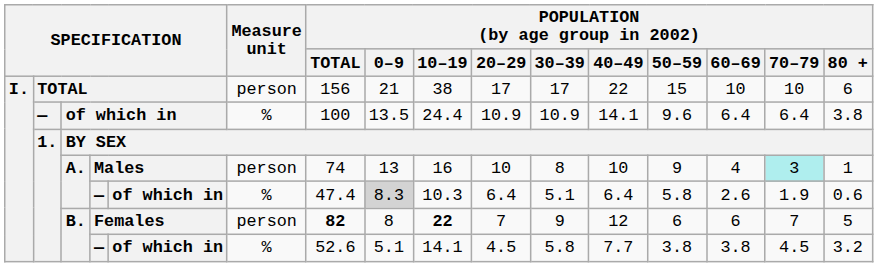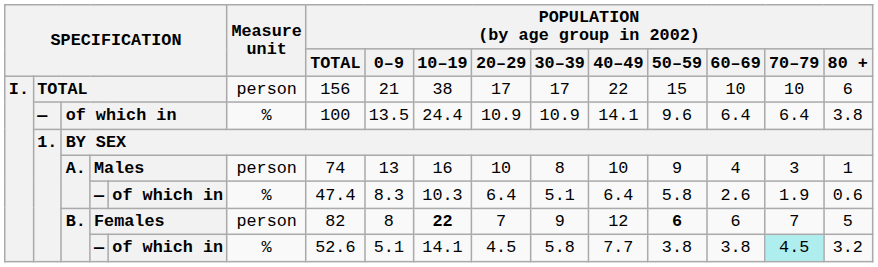Males | POPULATION (by age group in 2002) / 70–79: paleturquoise background -> no background
A. / — | POPULATION (by age group in 2002) / 0–9: lightgrey background -> no background
Females | POPULATION (by age group in 2002) / TOTAL: bold -> normal
Females | POPULATION (by age group in 2002) / 50–59: normal -> bold
B. / — | POPULATION (by age group in 2002) / 70–79: no background -> paleturquoise background
